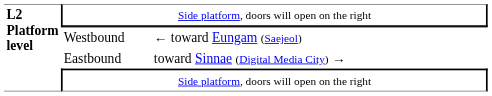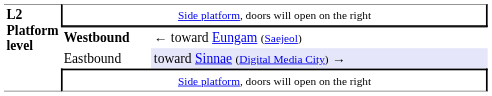Westbound | column 2: normal -> bold
Eastbound | column 3: no background -> lavender background
